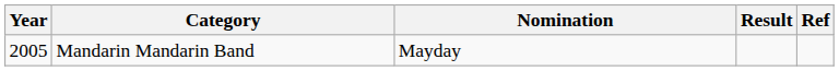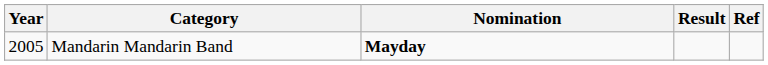Mandarin Mandarin Band | Nomination: normal -> bold
